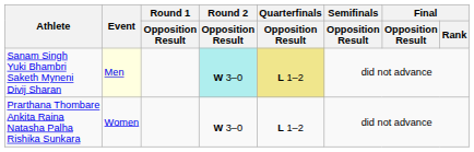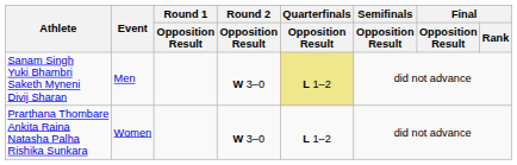Sanam Singh Yuki Bhambri Saketh Myneni Divij Sharan | Event: lightyellow background -> no background
Sanam Singh Yuki Bhambri Saketh Myneni Divij Sharan | Round 2 / Opposition Result: paleturquoise background -> no background
